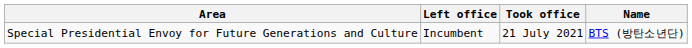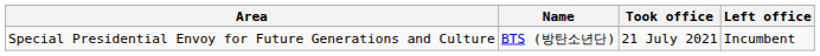columns swapped: Name <-> Left office
